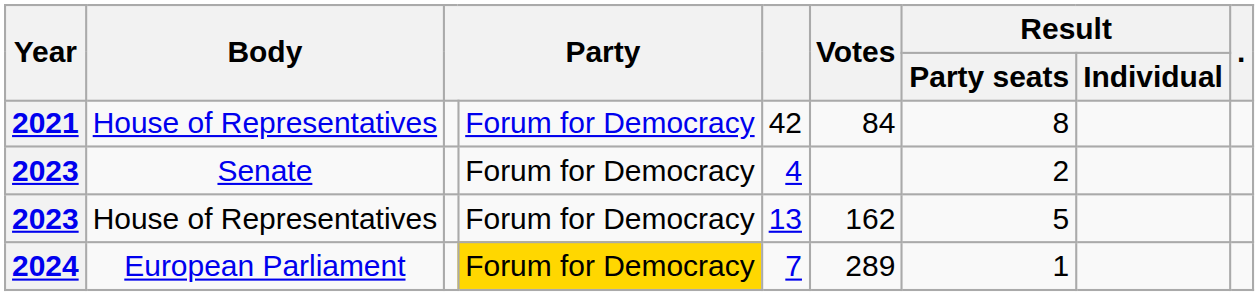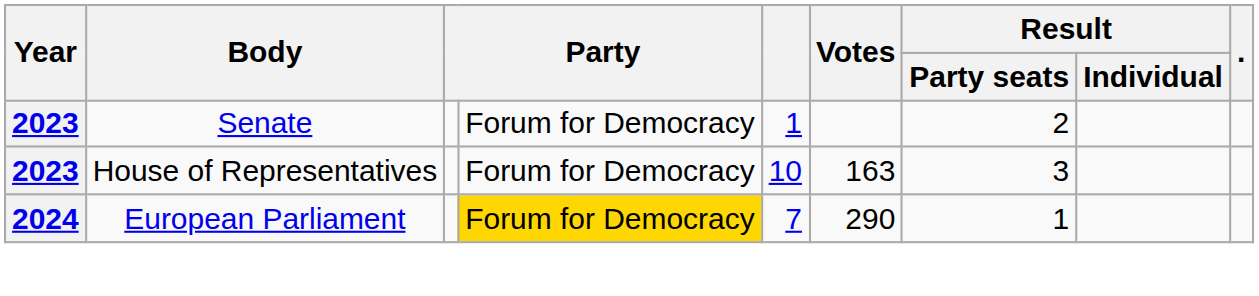- row: 2021 | House of Representatives | Forum for Democracy | 42 | 84 | 8
2023 / Senate | column 5: 4 -> 1
2023 / House of Representatives | column 5: 13 -> 10
2023 / House of Representatives | Votes: 162 -> 163
2023 / House of Representatives | Result / Party seats: 5 -> 3
2024 | Votes: 289 -> 290
